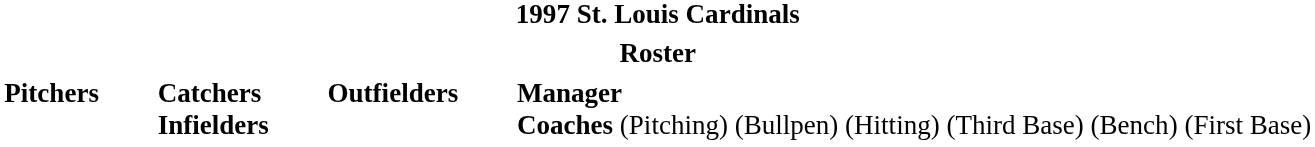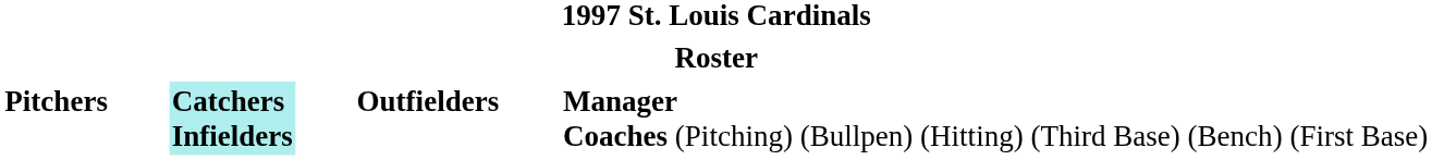Pitchers | column 2: no background -> paleturquoise background
